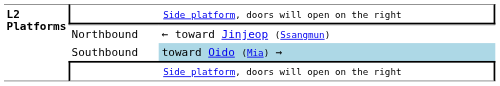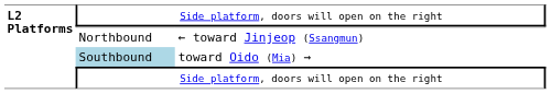Southbound | column 2: no background -> lightblue background
Southbound | column 3: lightblue background -> no background
